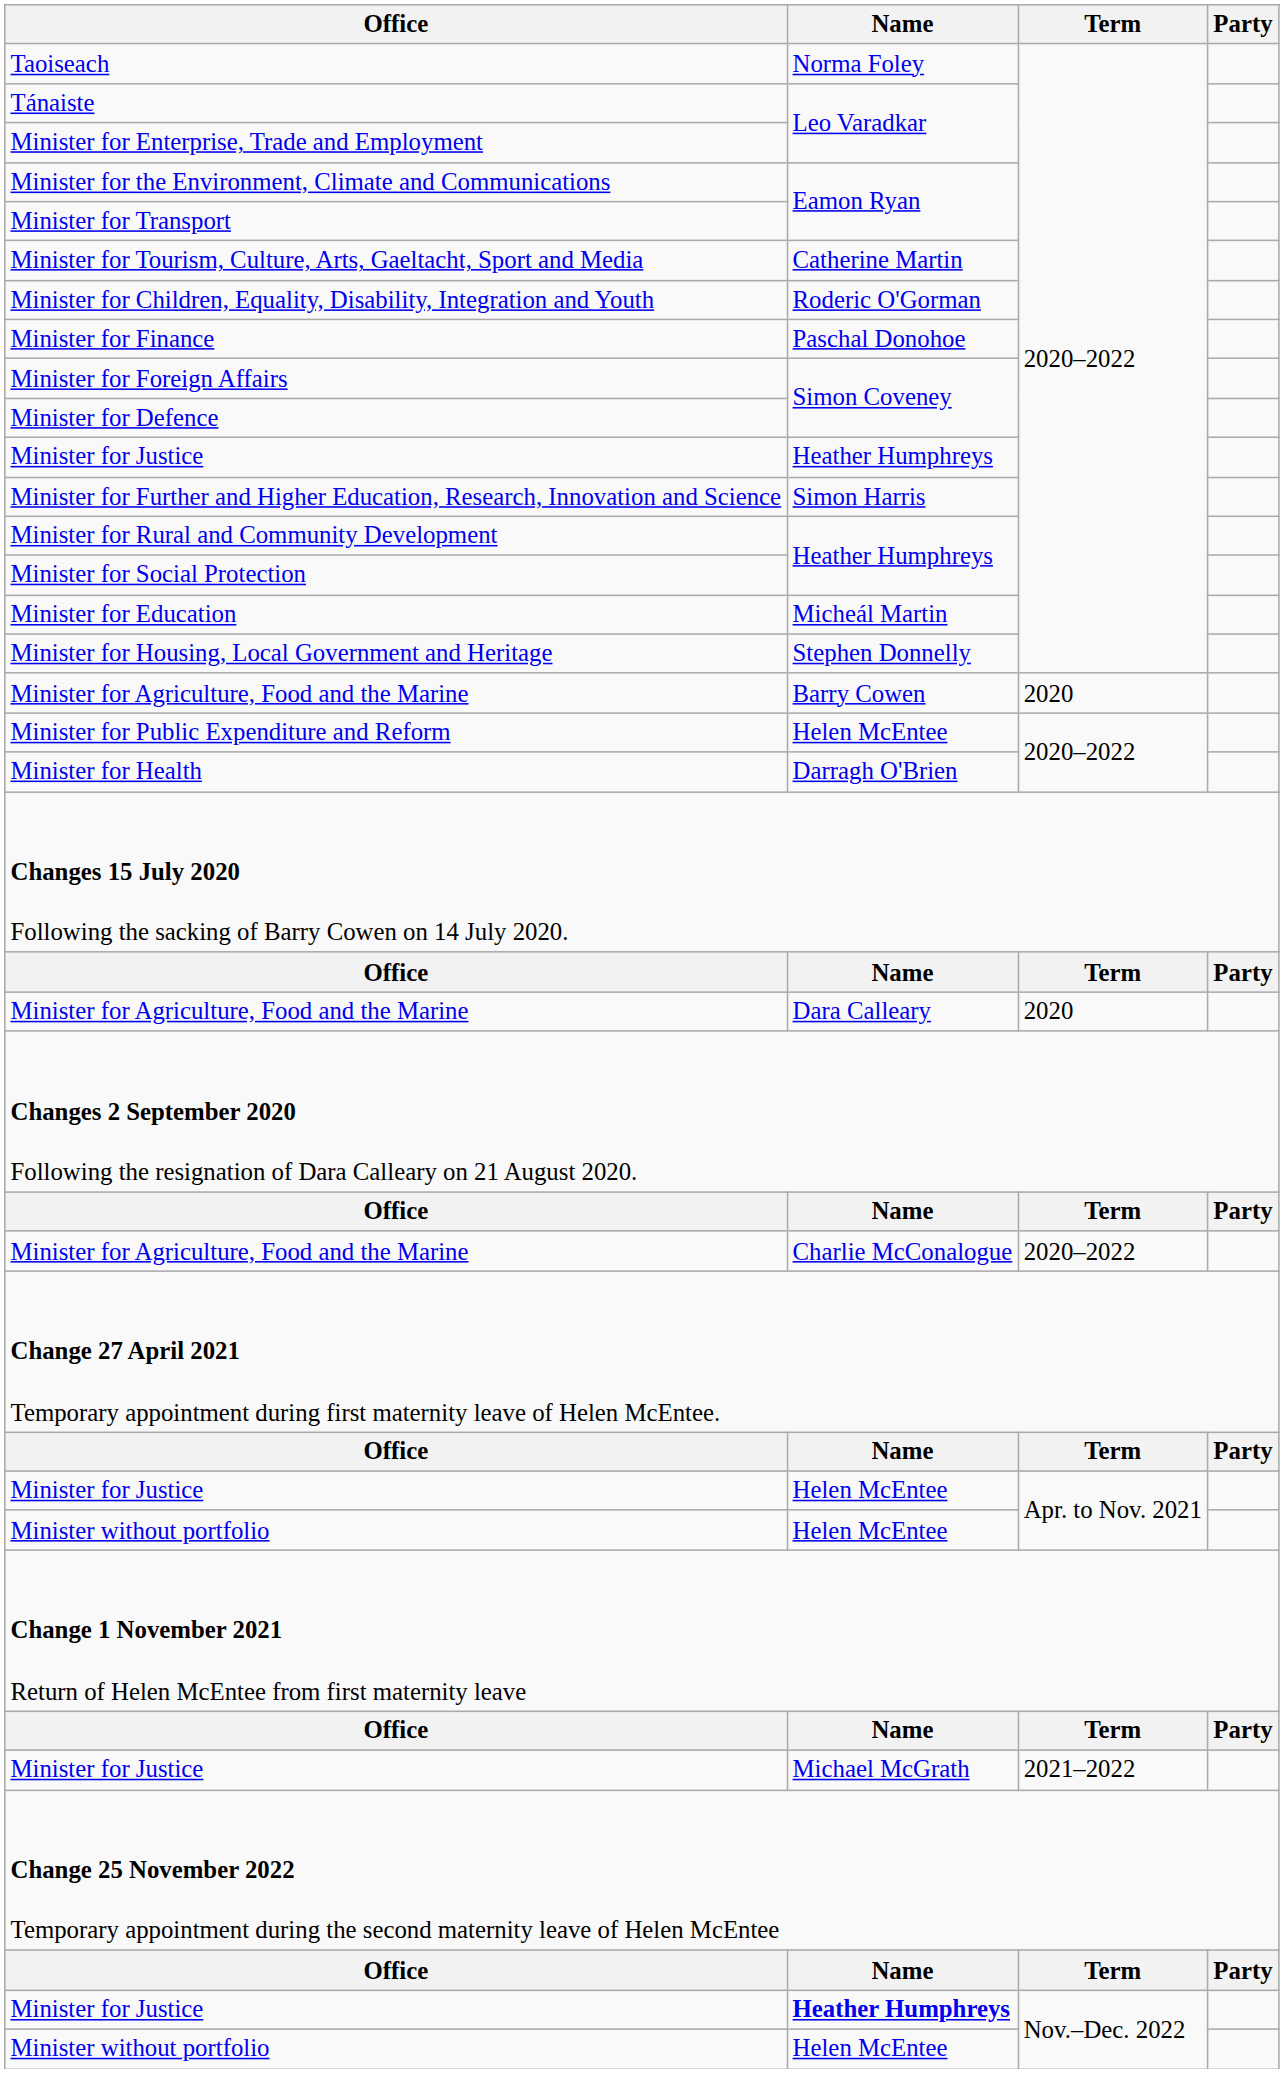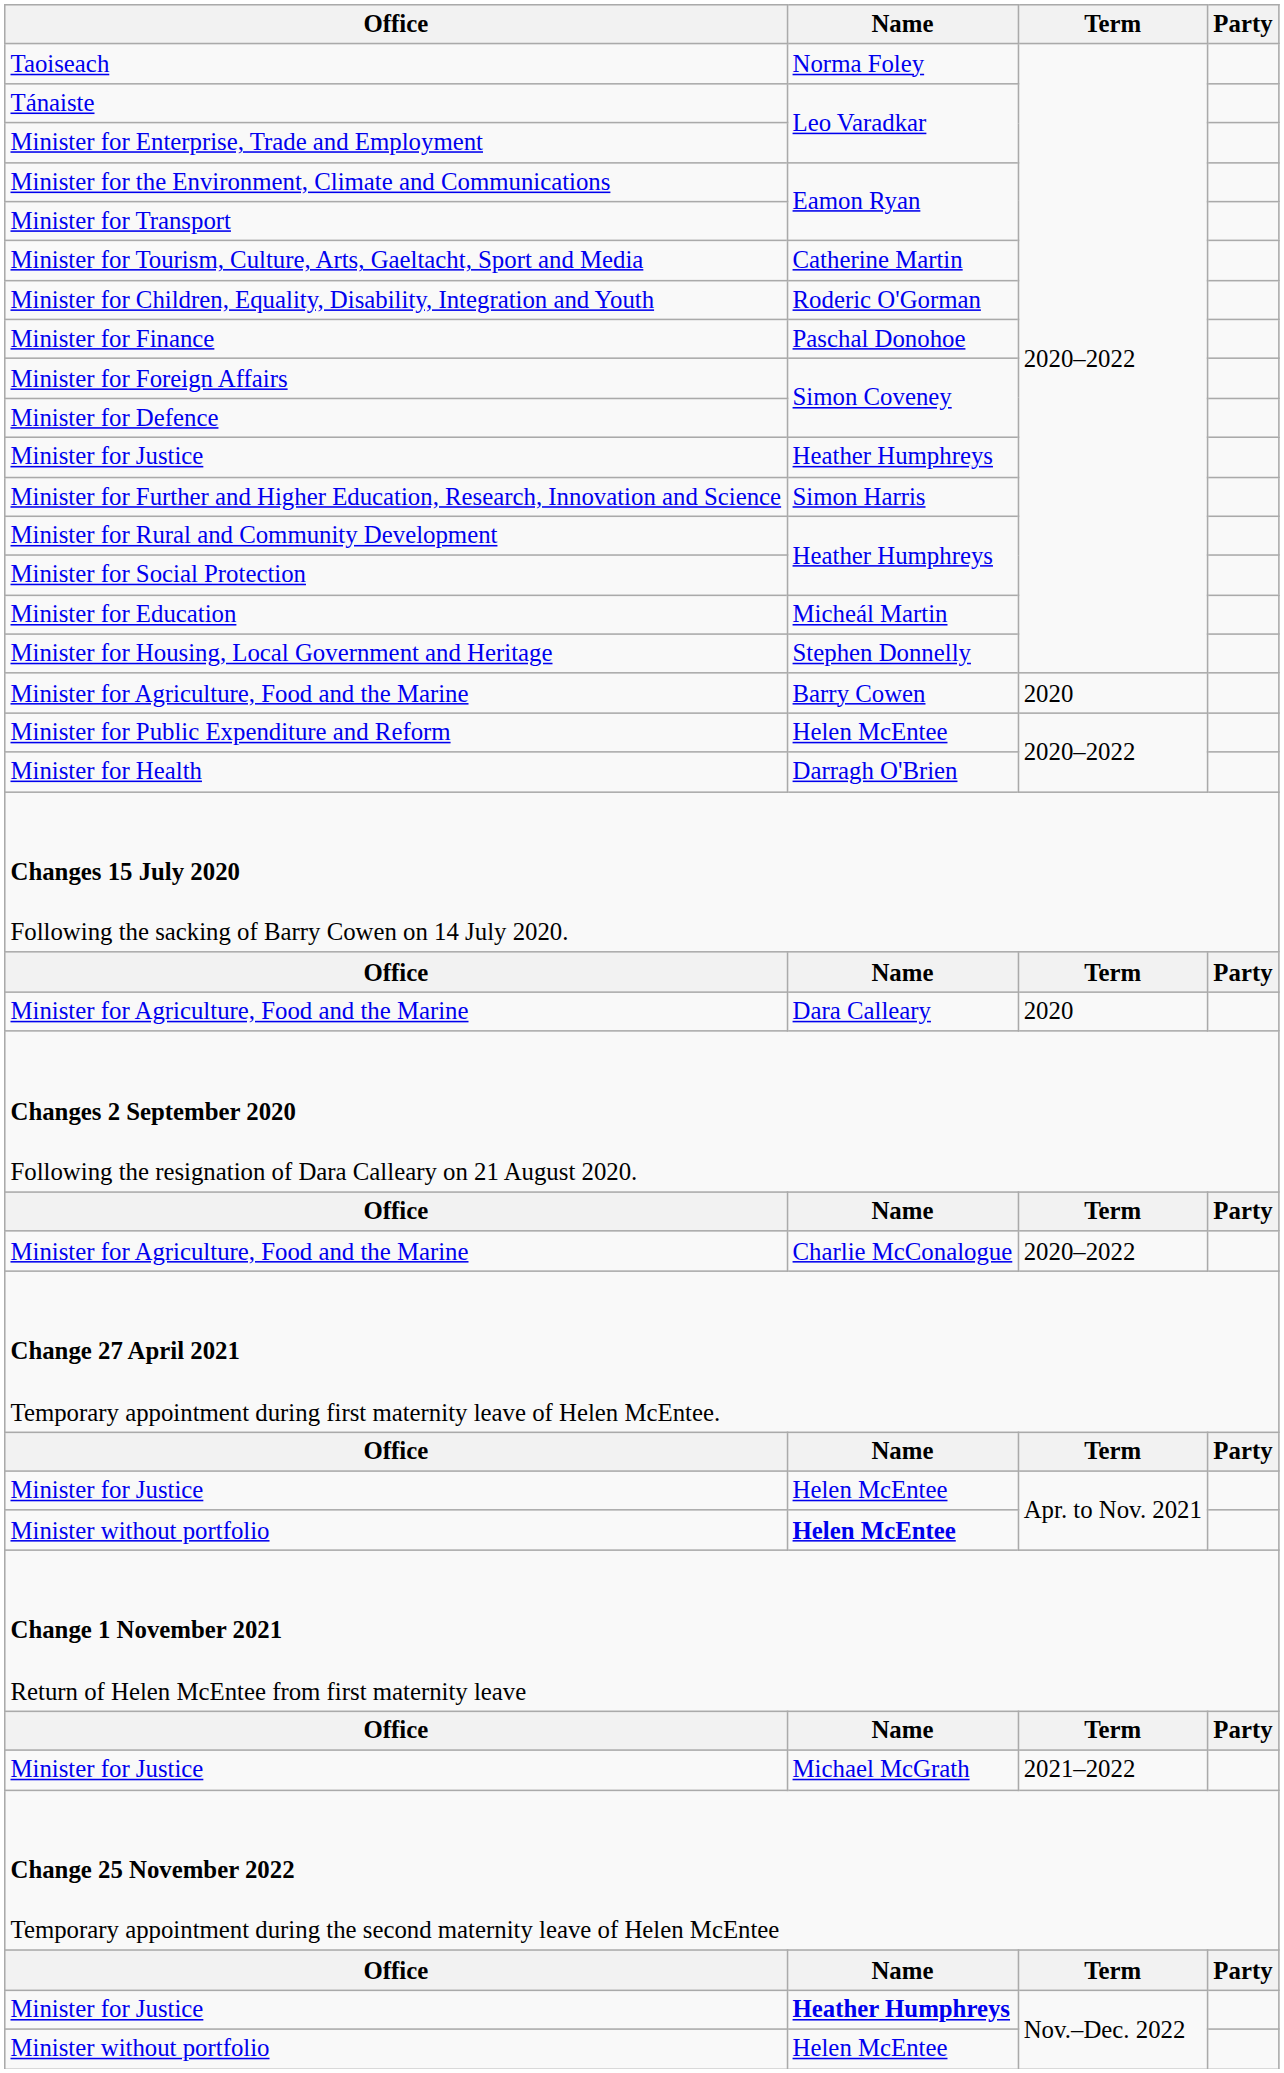Minister without portfolio / Apr. to Nov. 2021 | Name: normal -> bold
